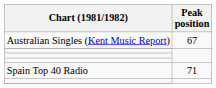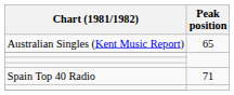row 2 | Peak position: 67 -> 65
